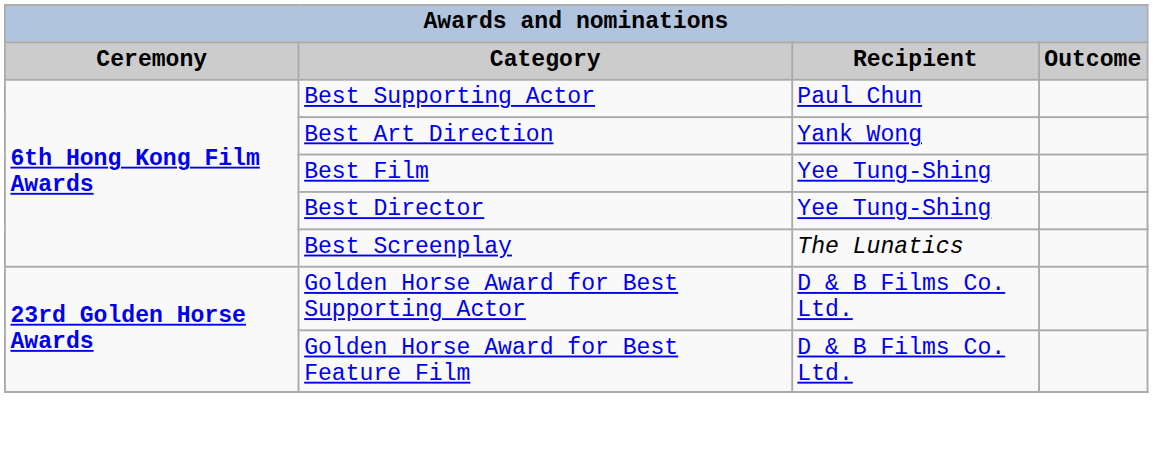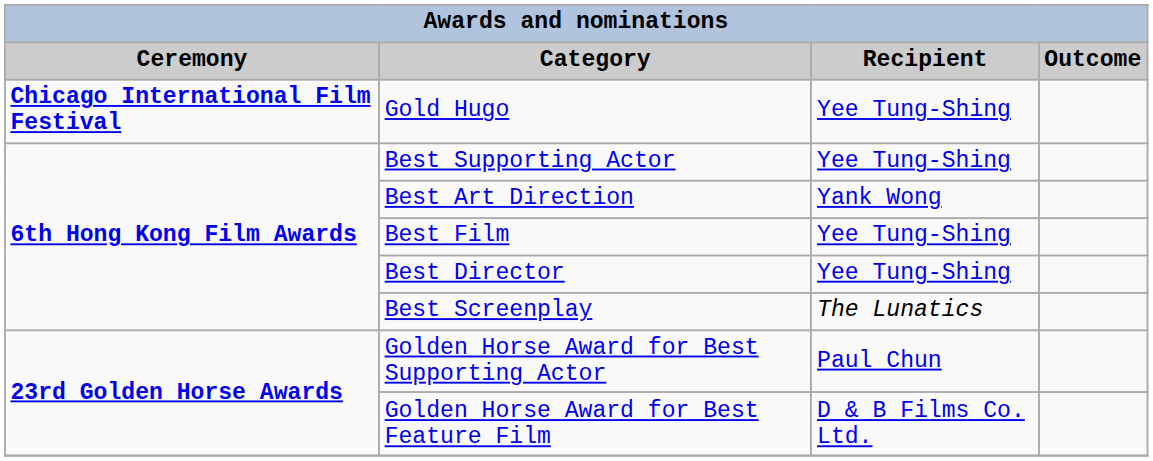+ row: Chicago International Film Festival | Gold Hugo | Yee Tung-Shing
Best Supporting Actor | Recipient: Paul Chun -> Yee Tung-Shing
Golden Horse Award for Best Supporting Actor | Recipient: D & B Films Co. Ltd. -> Paul Chun
